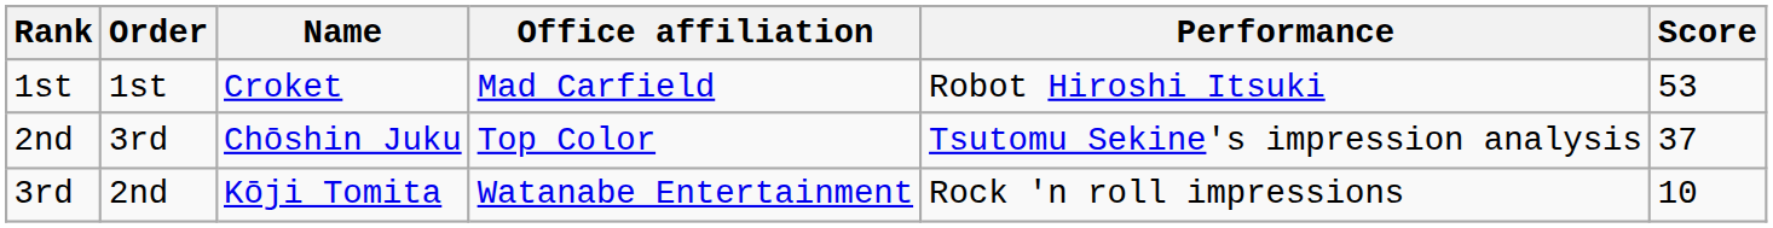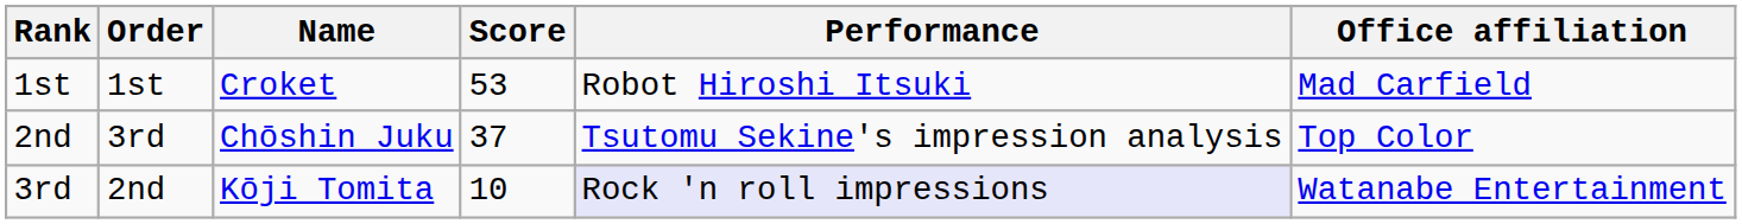columns swapped: Office affiliation <-> Score
row 4 | Performance: no background -> lavender background
